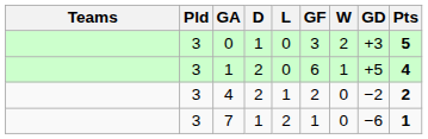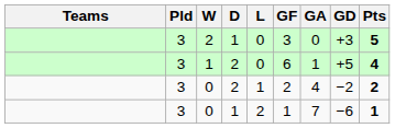columns swapped: W <-> GA
